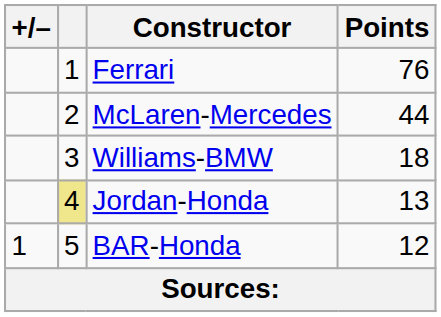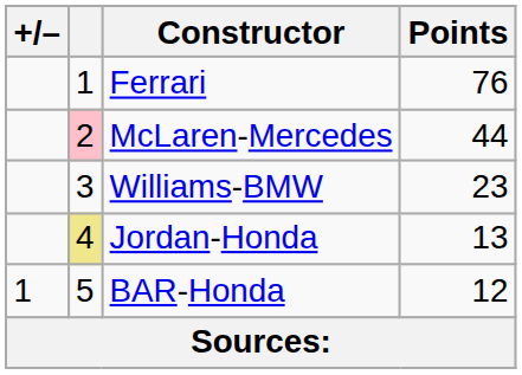McLaren-Mercedes | column 2: no background -> pink background
Williams-BMW | Points: 18 -> 23
